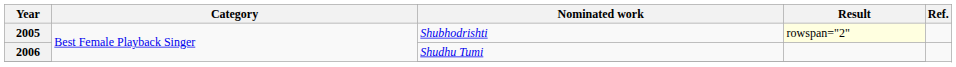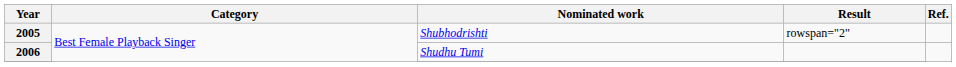2005 | Result: lightyellow background -> no background
